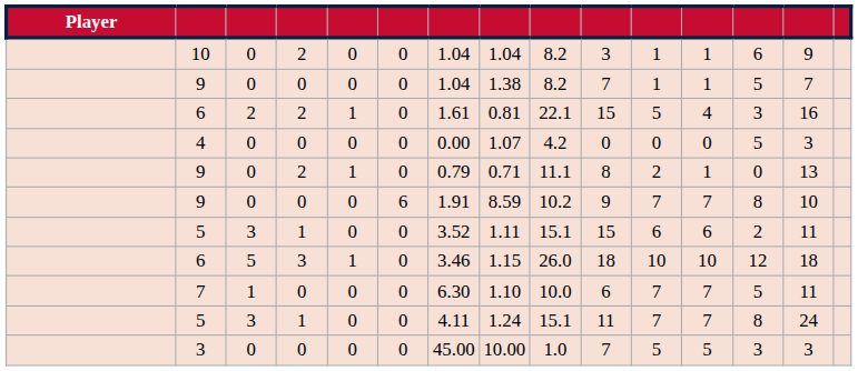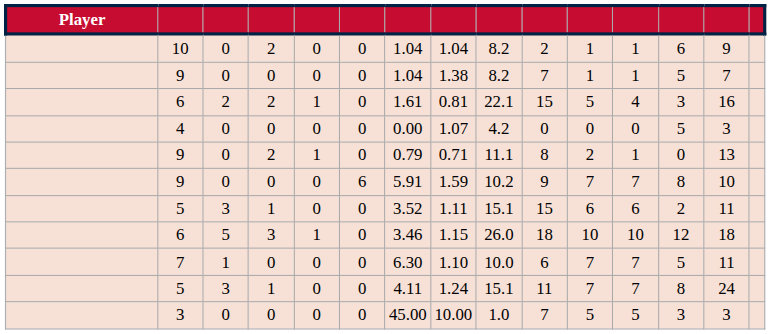row 2 | column 10: 3 -> 2
row 7 | column 7: 1.91 -> 5.91
row 7 | column 8: 8.59 -> 1.59
